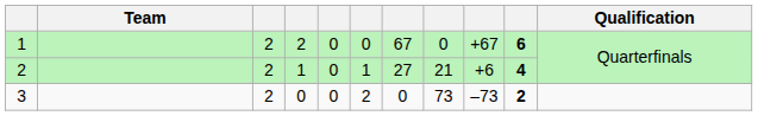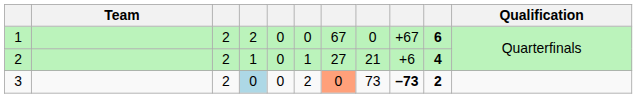3 | column 4: no background -> lightblue background
3 | column 7: no background -> lightsalmon background
3 | column 9: normal -> bold
